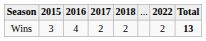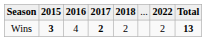Wins | column 2: normal -> bold
Wins | column 4: normal -> bold
